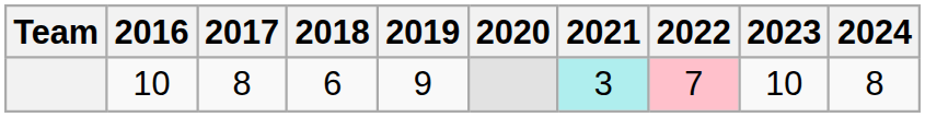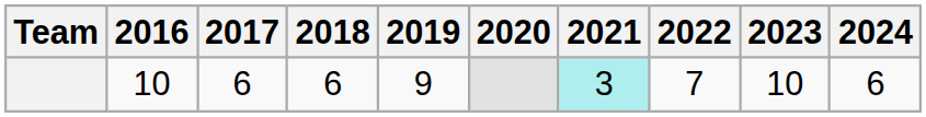row 2 | 2017: 8 -> 6
row 2 | 2022: pink background -> no background
row 2 | 2024: 8 -> 6
